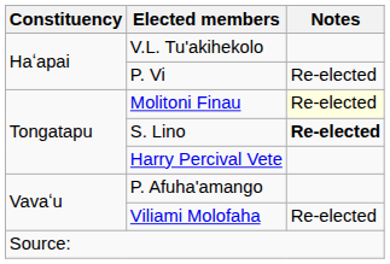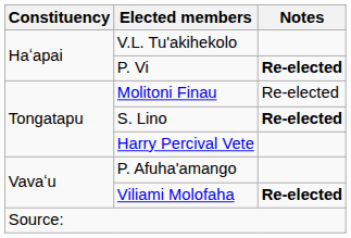P. Vi | Notes: normal -> bold
Molitoni Finau | Notes: lightyellow background -> no background
Viliami Molofaha | Notes: normal -> bold
